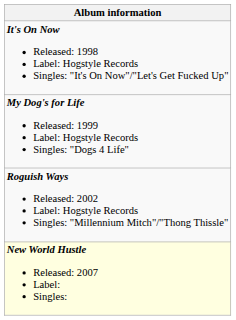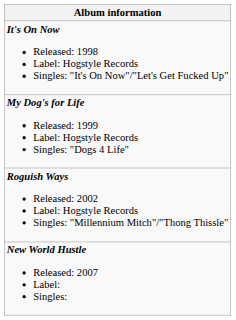row 5 | column 1: lightyellow background -> no background
